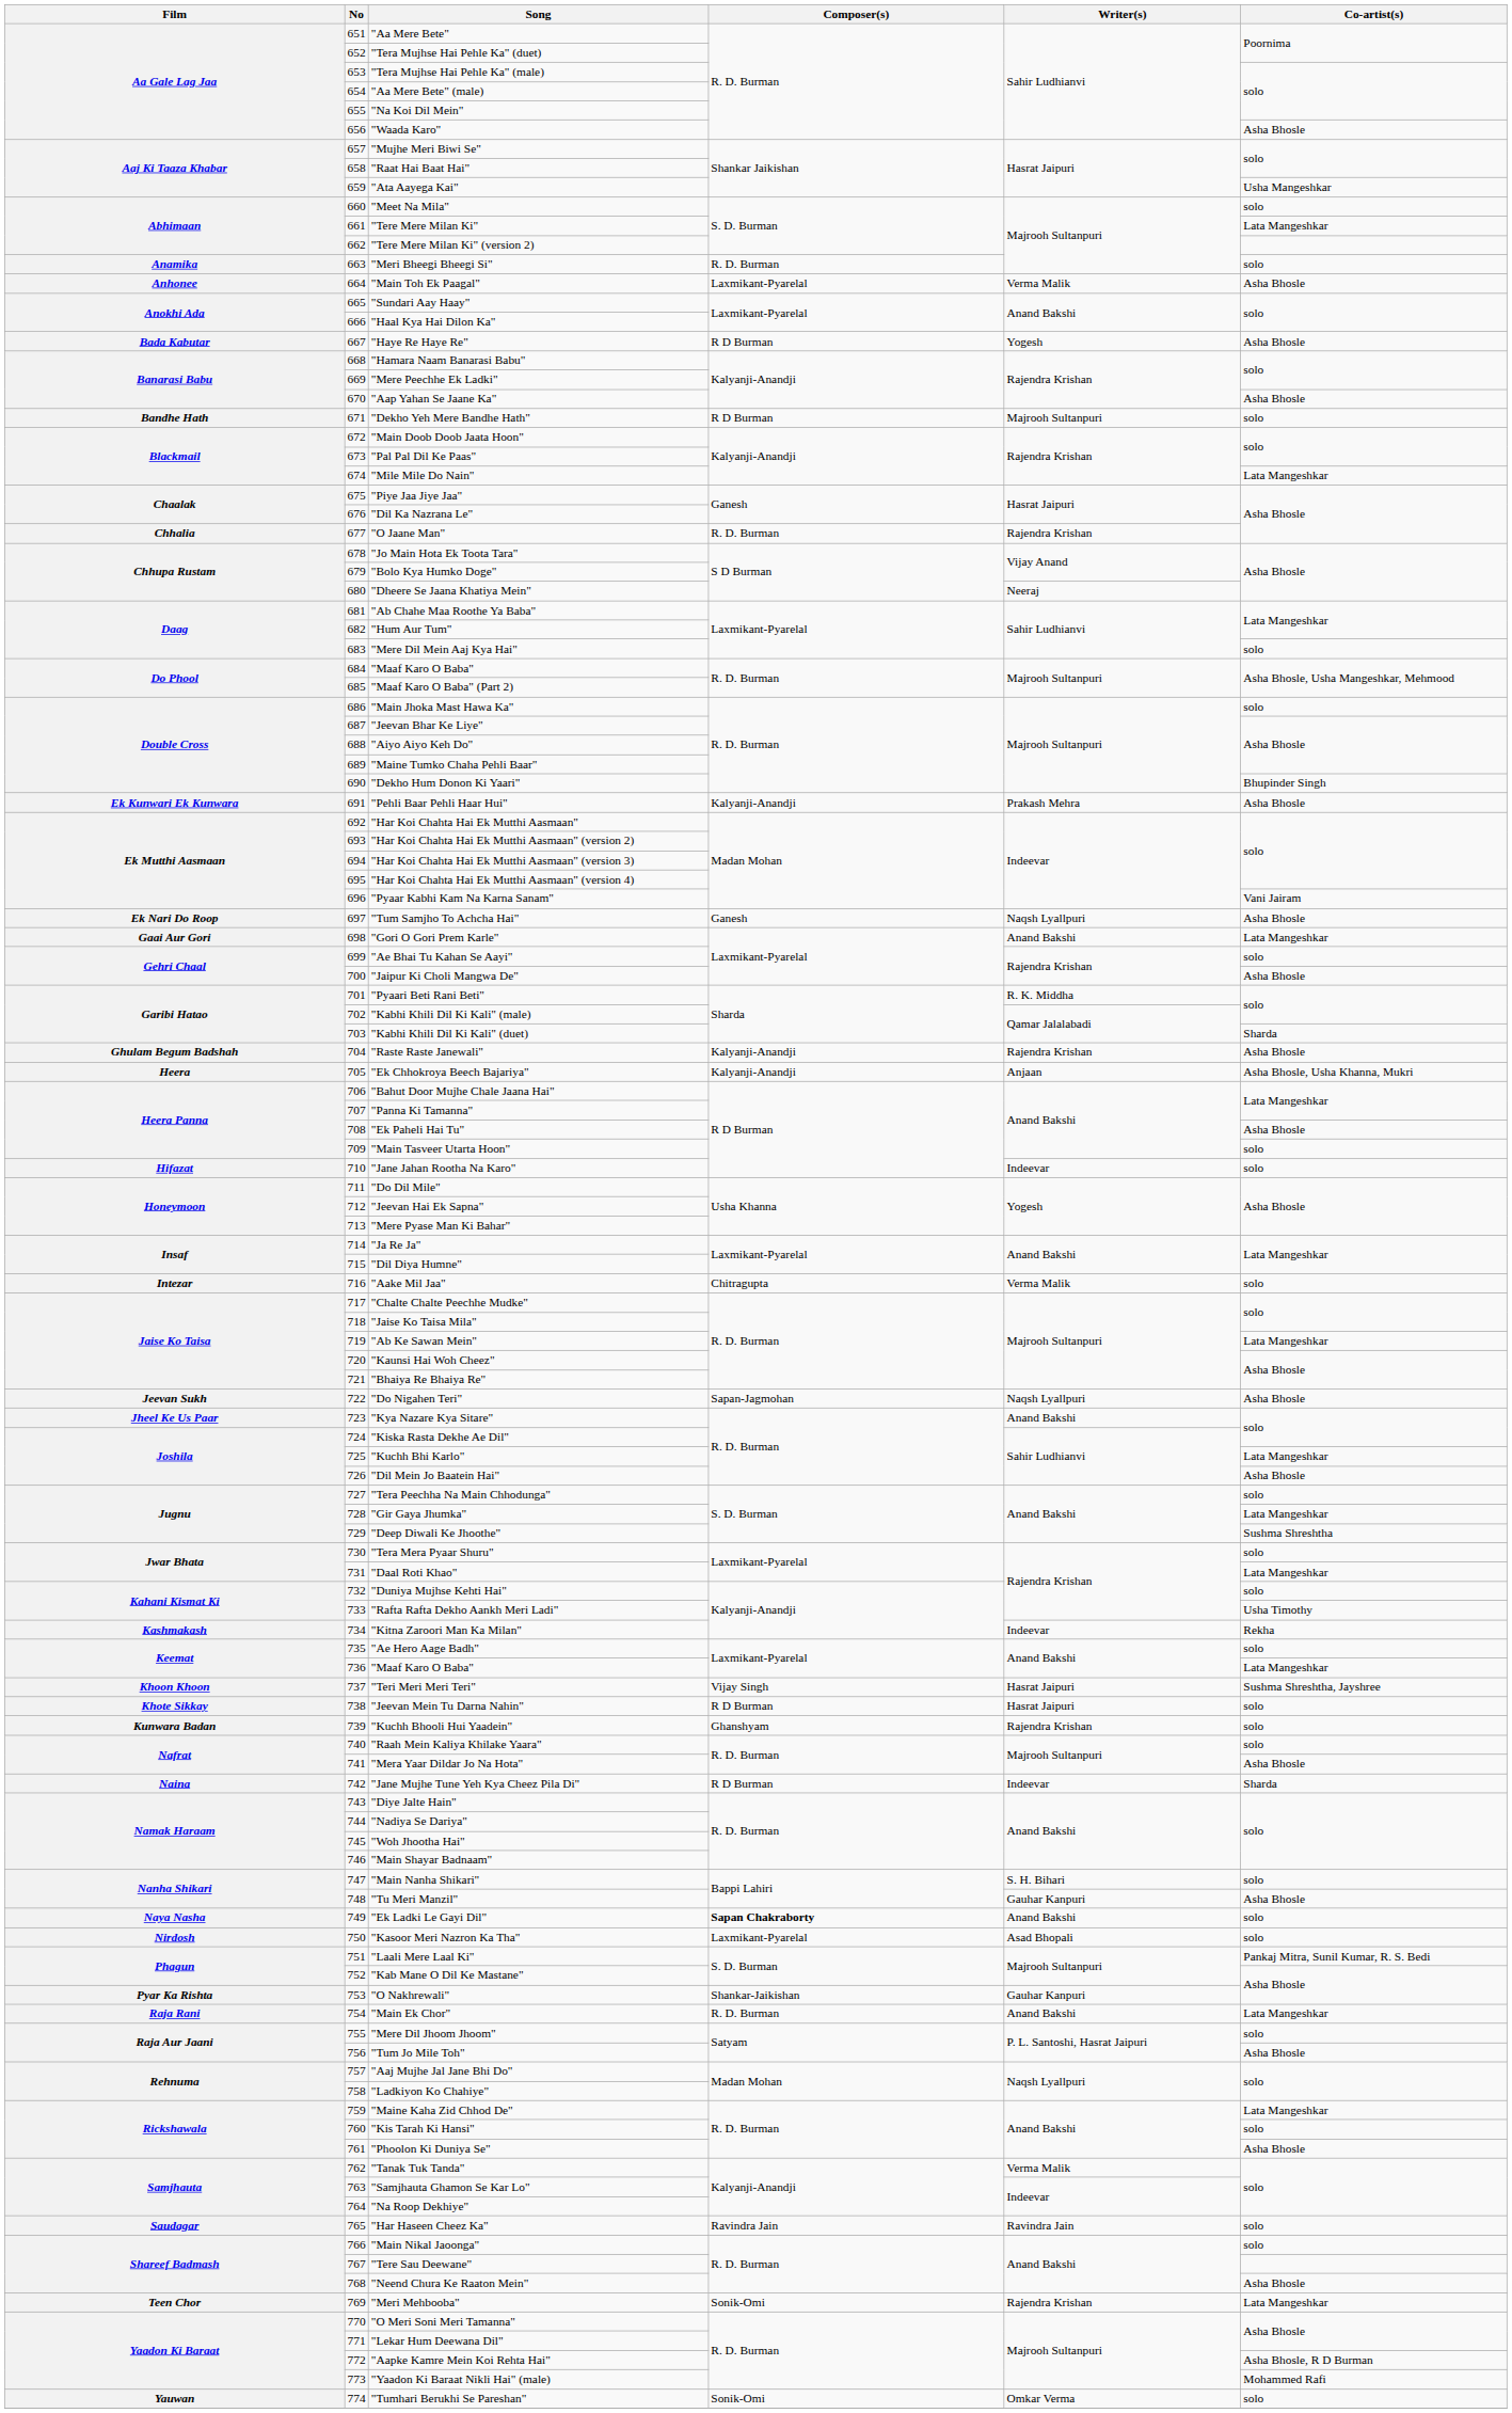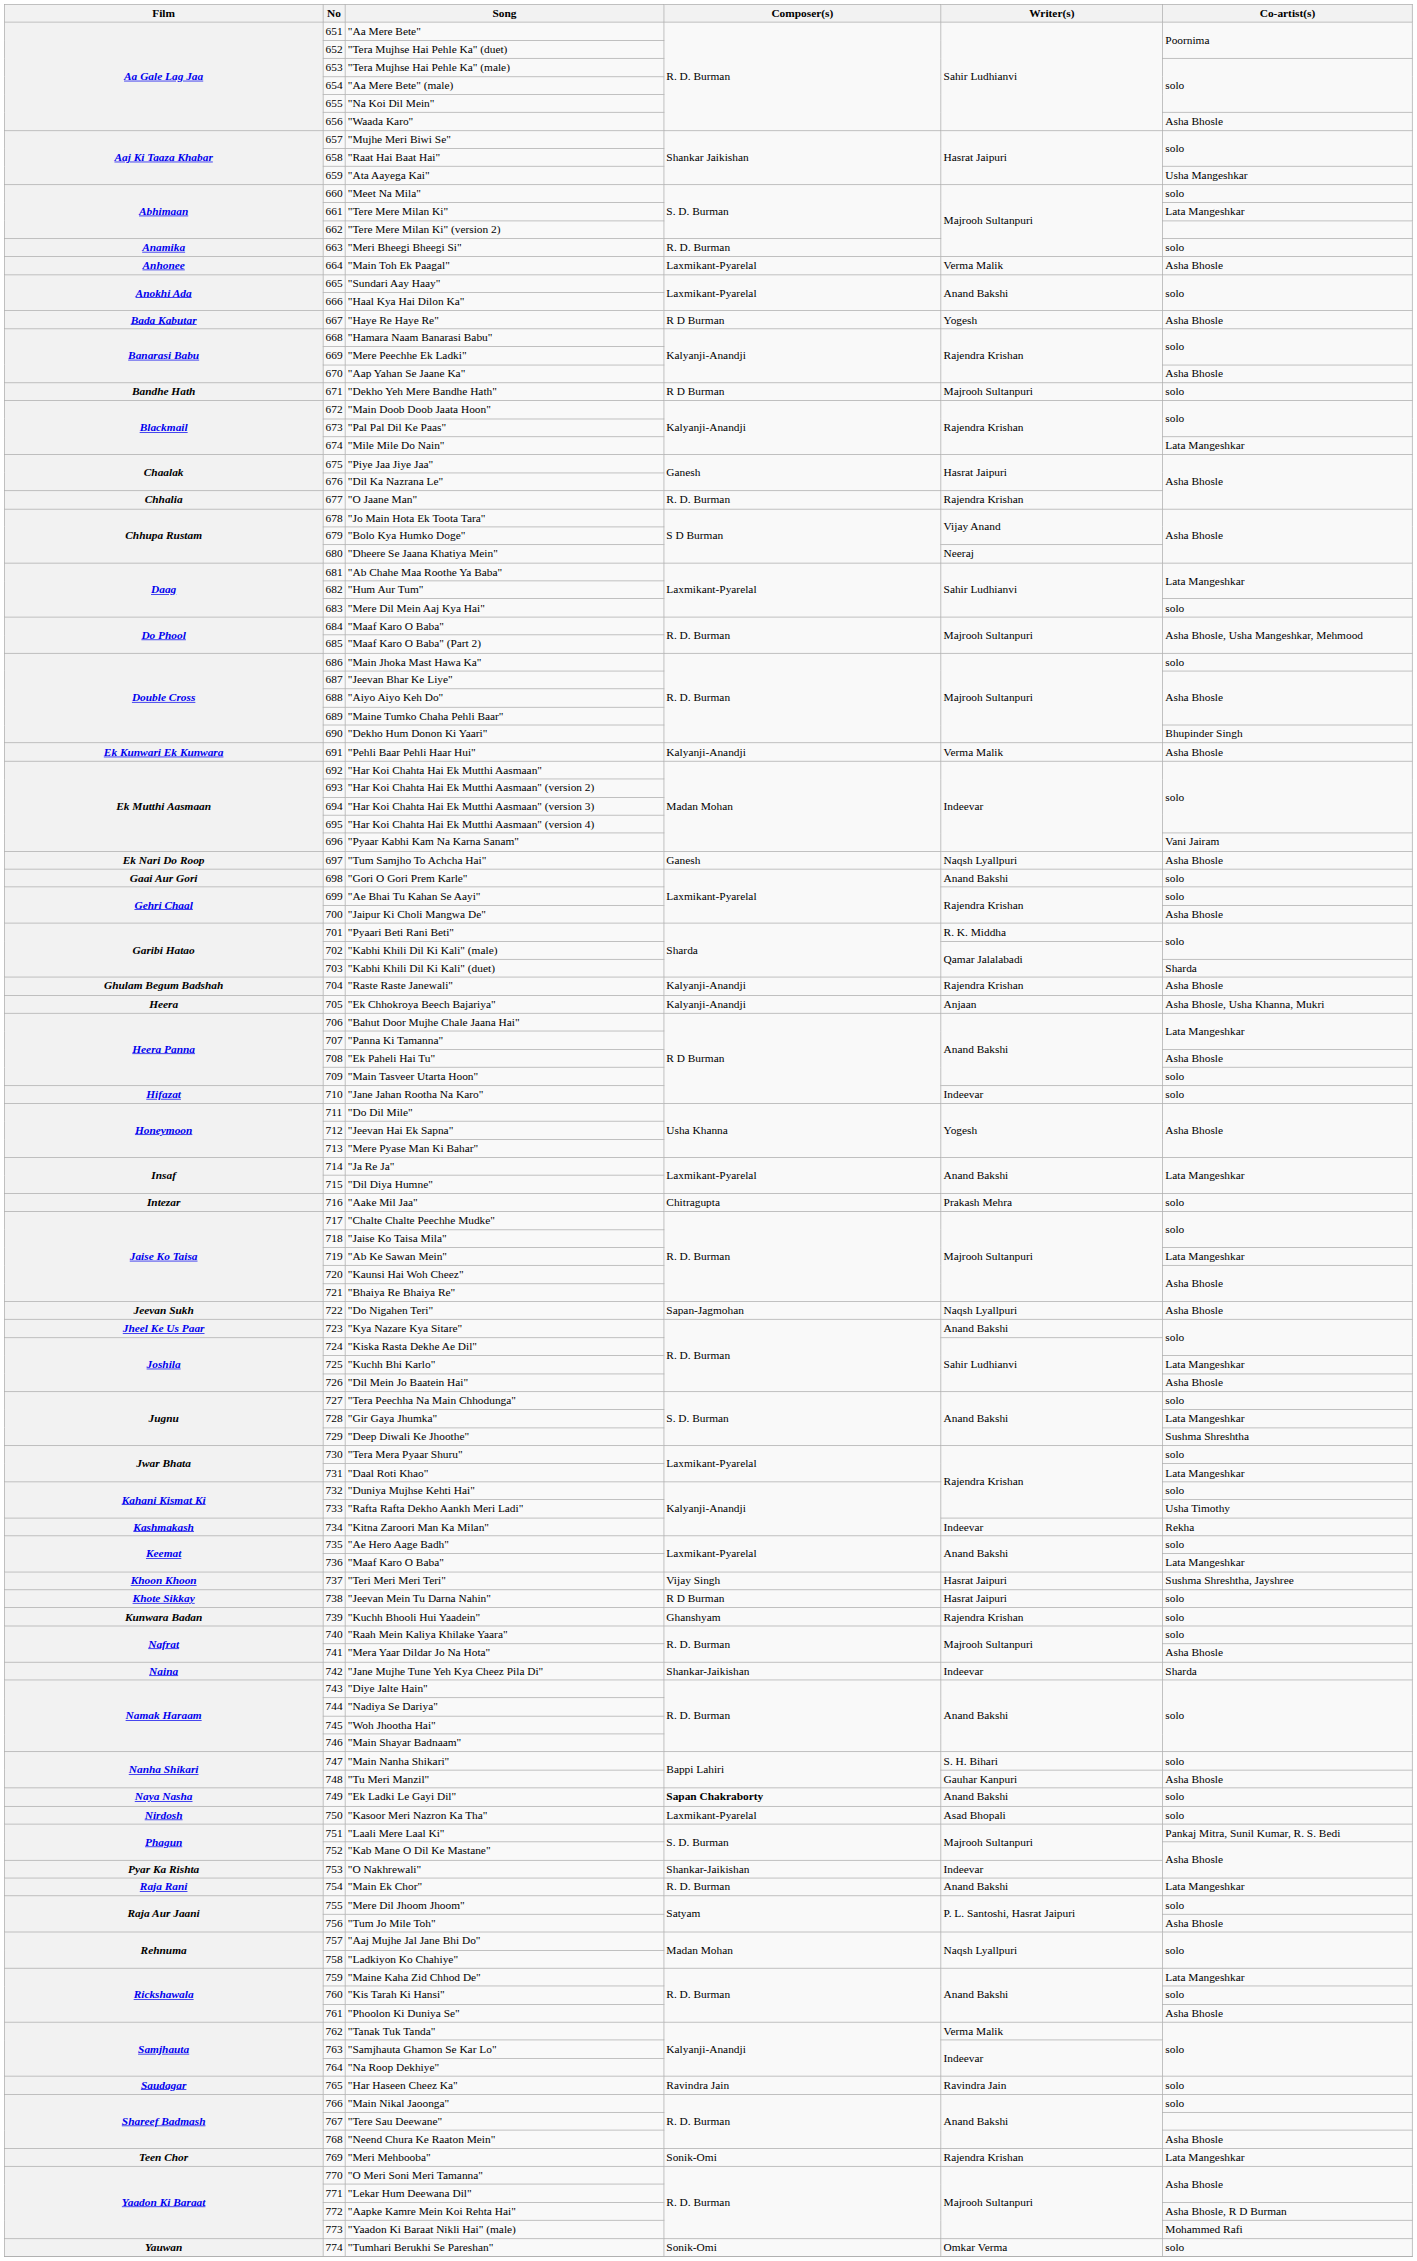"Pehli Baar Pehli Haar Hui" | Writer(s): Prakash Mehra -> Verma Malik
"Gori O Gori Prem Karle" | Co-artist(s): Lata Mangeshkar -> solo
"Aake Mil Jaa" | Writer(s): Verma Malik -> Prakash Mehra
"Jane Mujhe Tune Yeh Kya Cheez Pila Di" | Composer(s): R D Burman -> Shankar-Jaikishan
"O Nakhrewali" | Writer(s): Gauhar Kanpuri -> Indeevar
